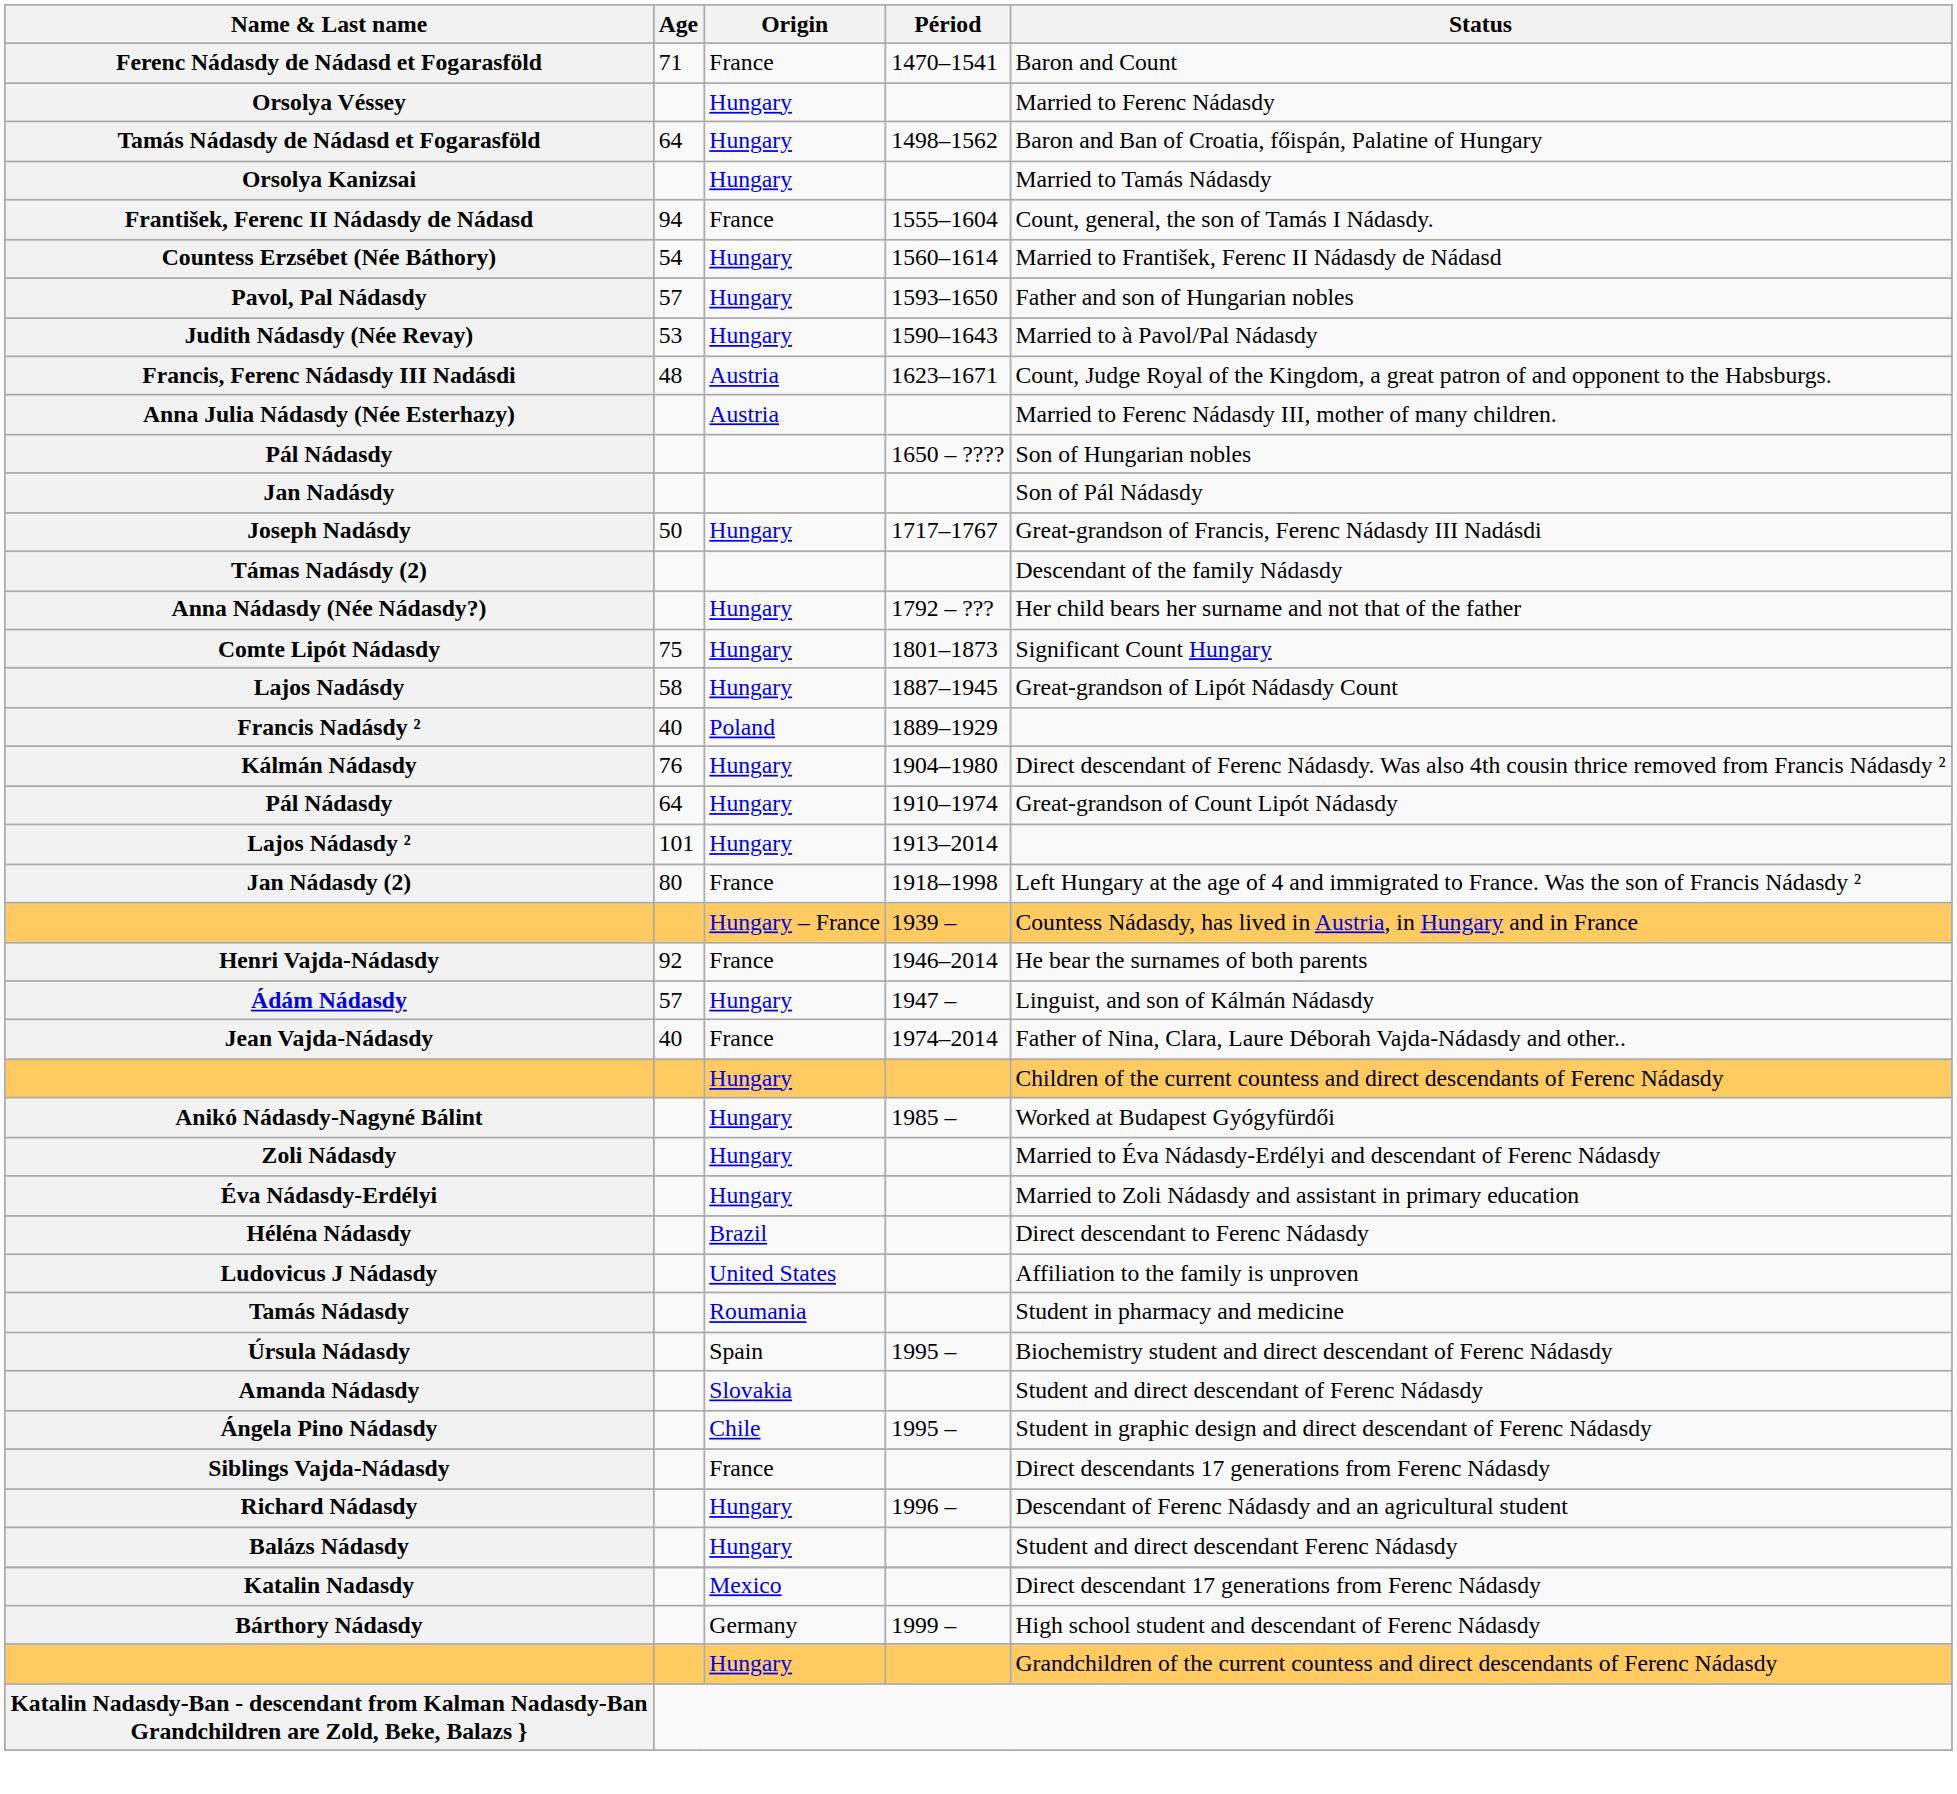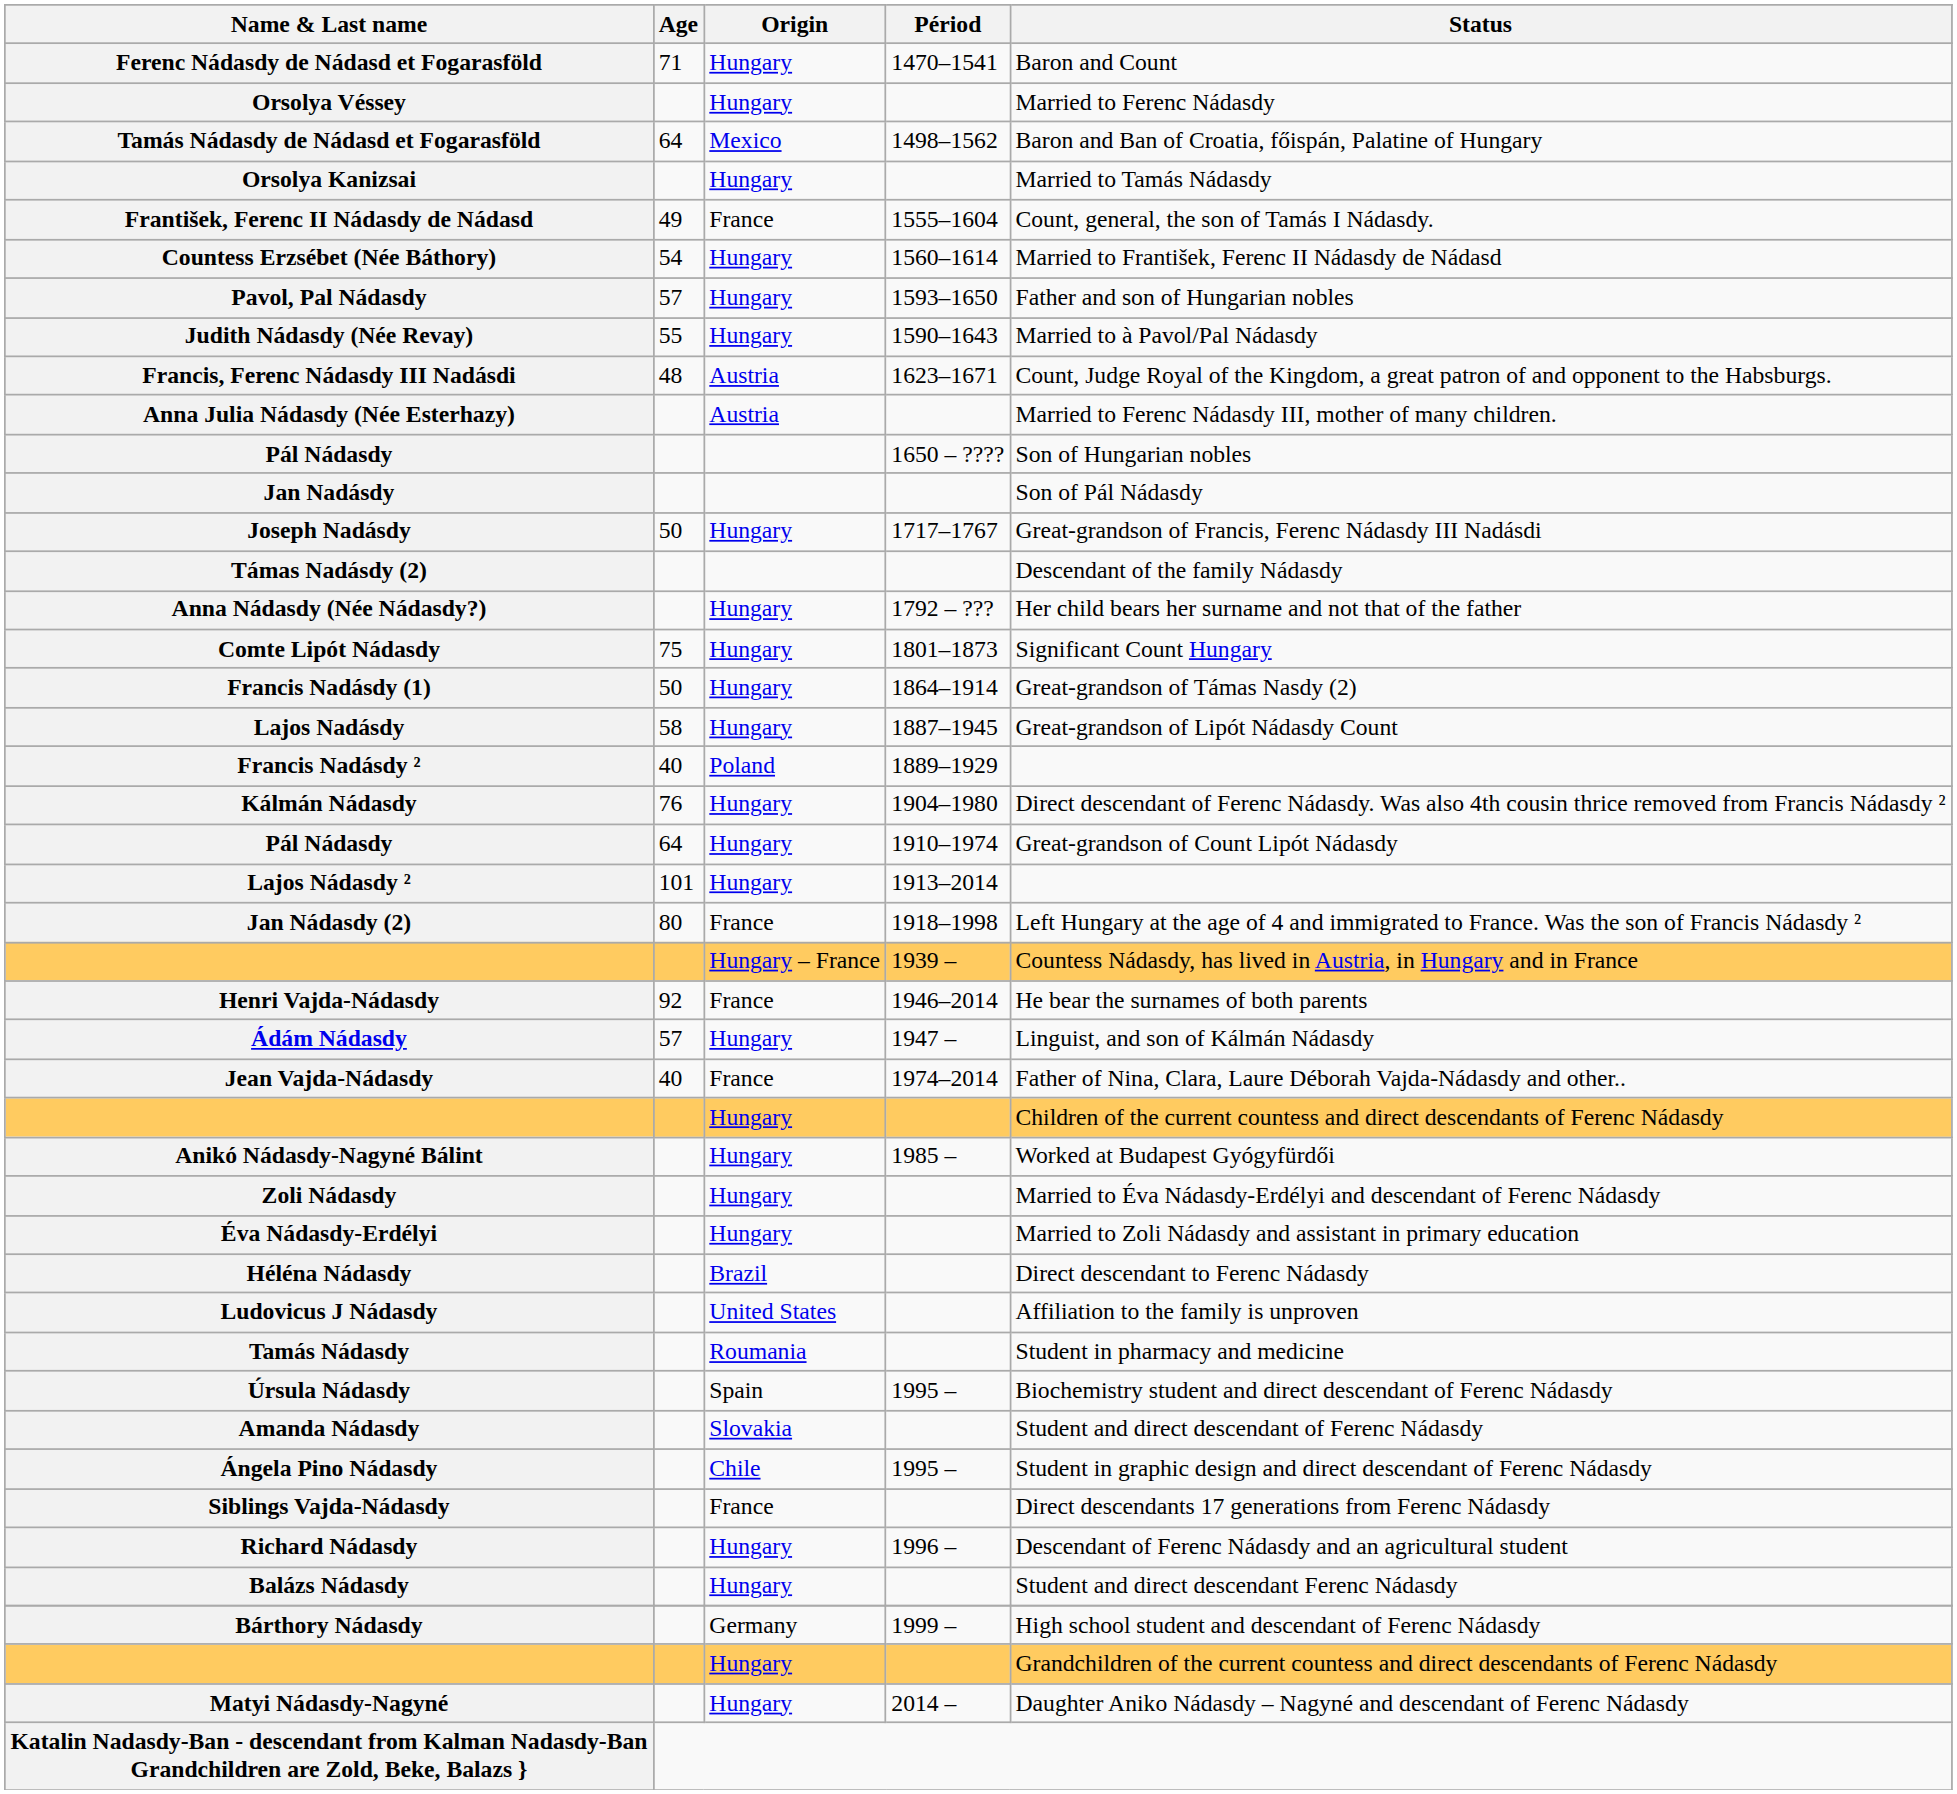Ferenc Nádasdy de Nádasd et Fogarasföld | Origin: France -> Hungary
Tamás Nádasdy de Nádasd et Fogarasföld | Origin: Hungary -> Mexico
František, Ferenc II Nádasdy de Nádasd | Age: 94 -> 49
Judith Nádasdy (Née Revay) | Age: 53 -> 55
+ row: Francis Nadásdy (1) | 50 | Hungary | 1864–1914 | Great-grandson of Támas Nasdy (2)
- row: Katalin Nadasdy | Mexico | Direct descendant 17 generations from Ferenc Nádasdy
+ row: Matyi Nádasdy-Nagyné | Hungary | 2014 – | Daughter Aniko Nádasdy – Nagyné and descendant of Ferenc Nádasdy
